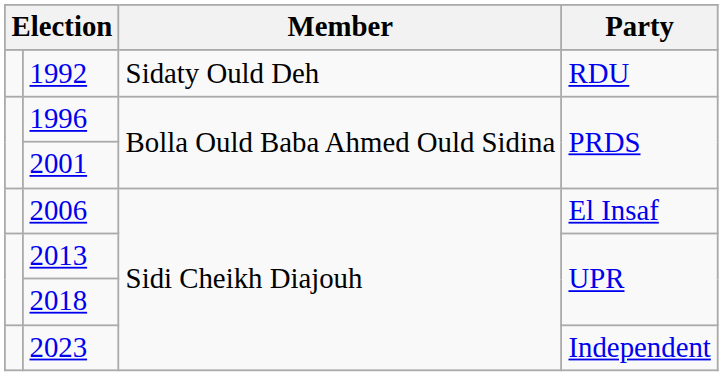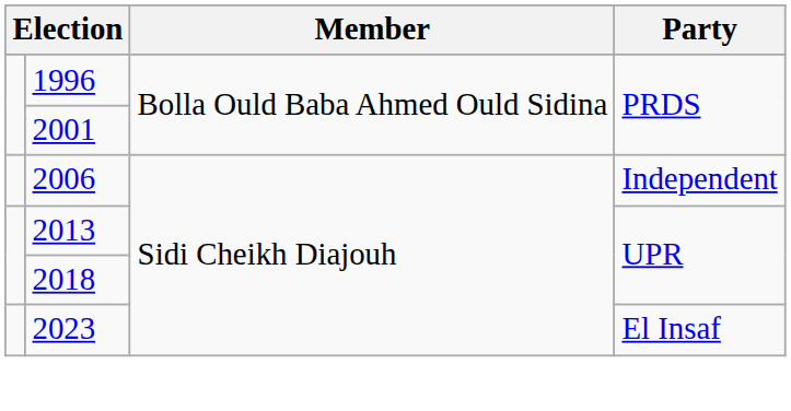- row: 1992 | Sidaty Ould Deh | RDU
2006 | Party: El Insaf -> Independent
2023 | Party: Independent -> El Insaf
